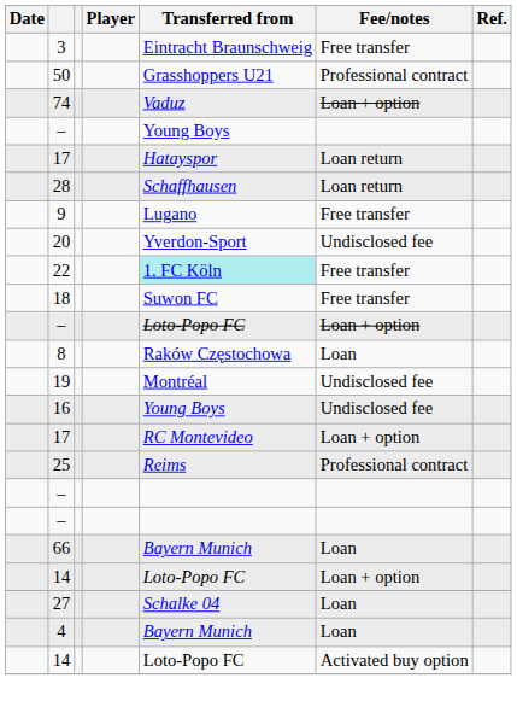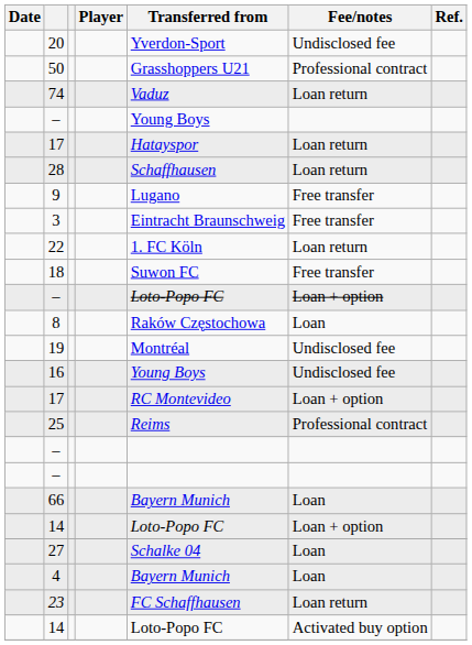rows swapped: 3 <-> 20
74 | Fee/notes: Loan + option -> Loan return
22 | Transferred from: paleturquoise background -> no background
22 | Fee/notes: Free transfer -> Loan return
+ row: 23 | FC Schaffhausen | Loan return
